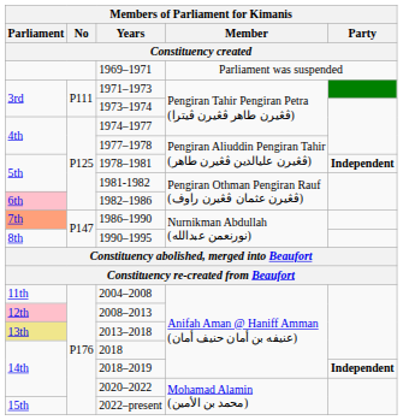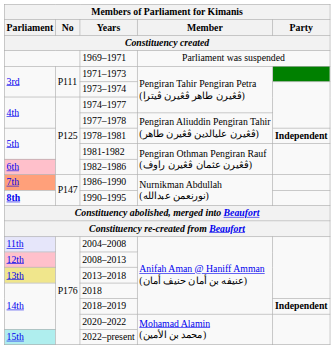1990–1995 | Parliament: normal -> bold
2004–2008 | Parliament: no background -> lavender background
2022–present | Parliament: no background -> paleturquoise background
